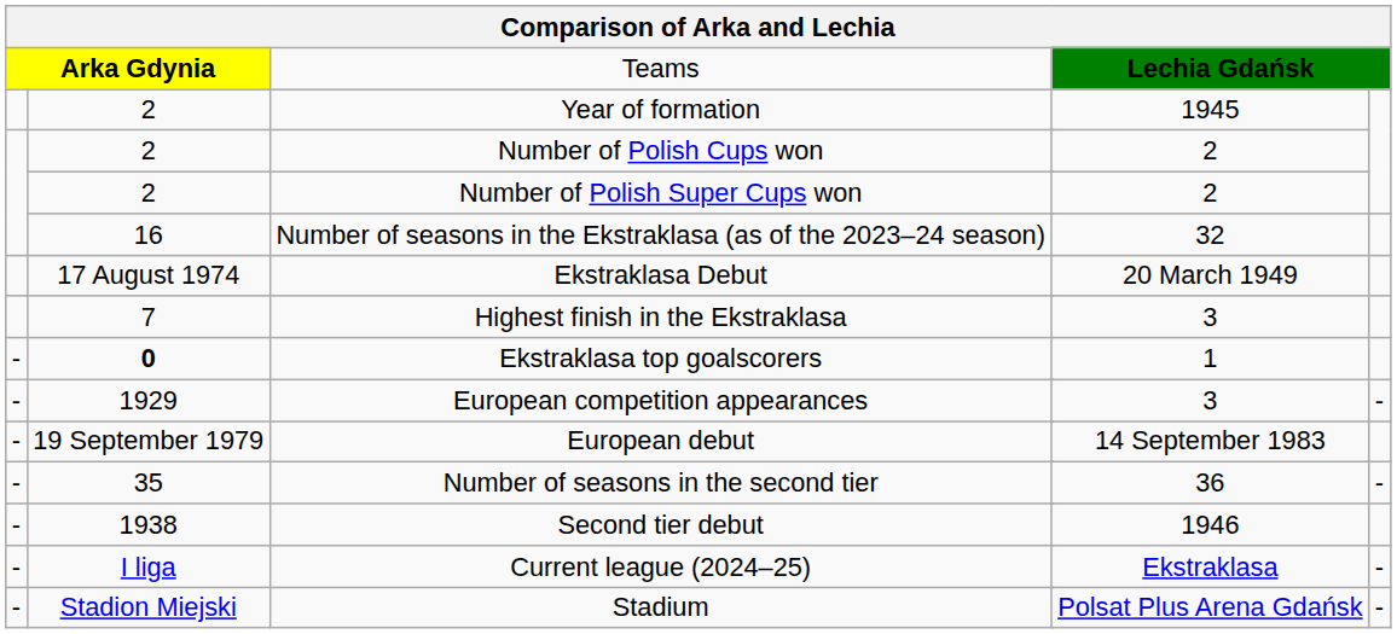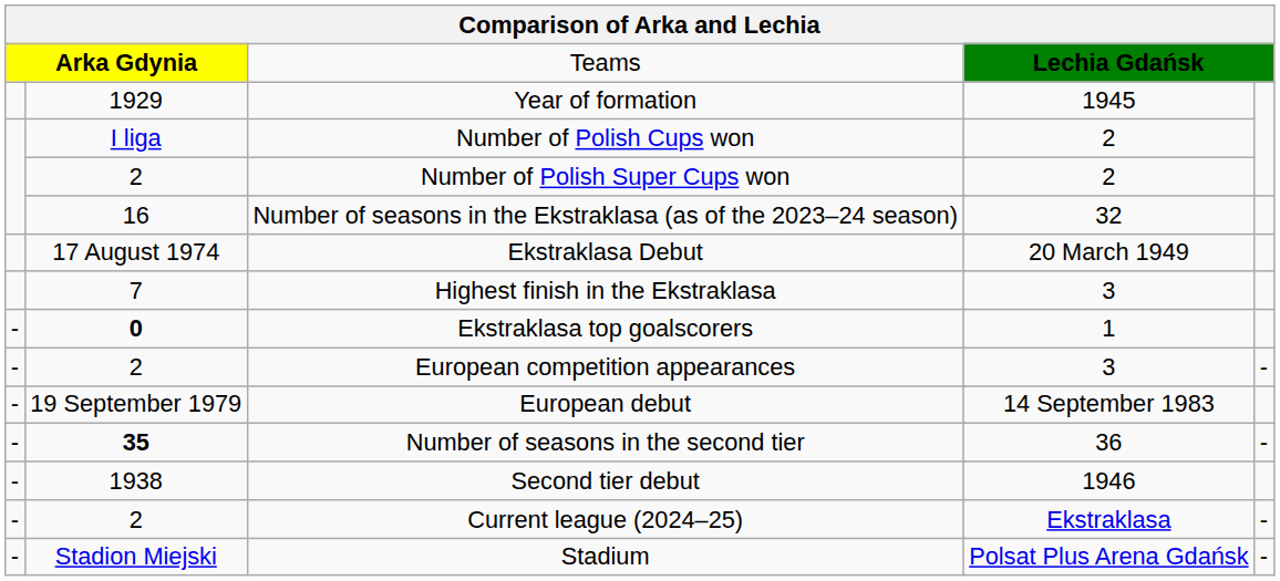Year of formation | column 2: 2 -> 1929
Number of Polish Cups won | column 2: 2 -> I liga
European competition appearances | column 2: 1929 -> 2
Number of seasons in the second tier | column 2: normal -> bold
Current league (2024–25) | column 2: I liga -> 2
